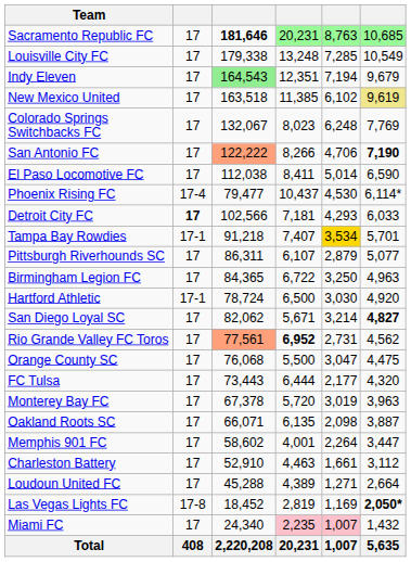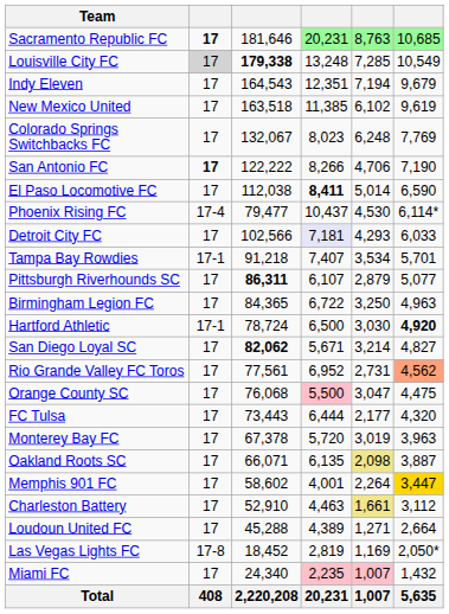Sacramento Republic FC | column 2: normal -> bold
Sacramento Republic FC | column 3: bold -> normal
Louisville City FC | column 2: no background -> lightgrey background
Louisville City FC | column 3: normal -> bold
Indy Eleven | column 3: lightgreen background -> no background
New Mexico United | column 6: khaki background -> no background
San Antonio FC | column 2: normal -> bold
San Antonio FC | column 3: lightsalmon background -> no background
San Antonio FC | column 6: bold -> normal
El Paso Locomotive FC | column 4: normal -> bold
Detroit City FC | column 2: bold -> normal
Detroit City FC | column 4: no background -> lavender background
Tampa Bay Rowdies | column 5: gold background -> no background
Pittsburgh Riverhounds SC | column 3: normal -> bold
Hartford Athletic | column 6: normal -> bold
San Diego Loyal SC | column 3: normal -> bold
San Diego Loyal SC | column 6: bold -> normal
Rio Grande Valley FC Toros | column 3: lightsalmon background -> no background
Rio Grande Valley FC Toros | column 4: bold -> normal
Rio Grande Valley FC Toros | column 6: no background -> lightsalmon background
Orange County SC | column 4: no background -> pink background
Oakland Roots SC | column 5: no background -> khaki background
Memphis 901 FC | column 6: no background -> gold background
Charleston Battery | column 5: no background -> khaki background
Las Vegas Lights FC | column 6: bold -> normal
